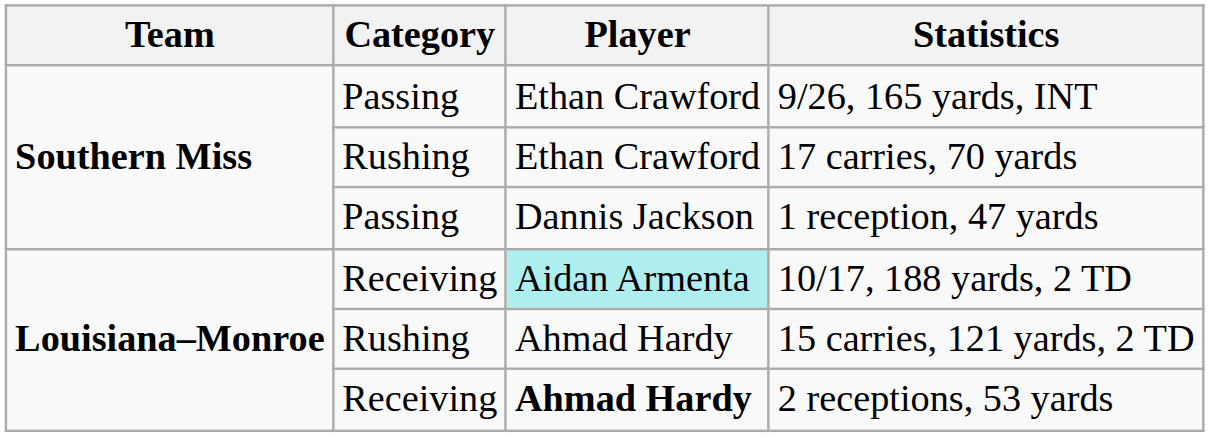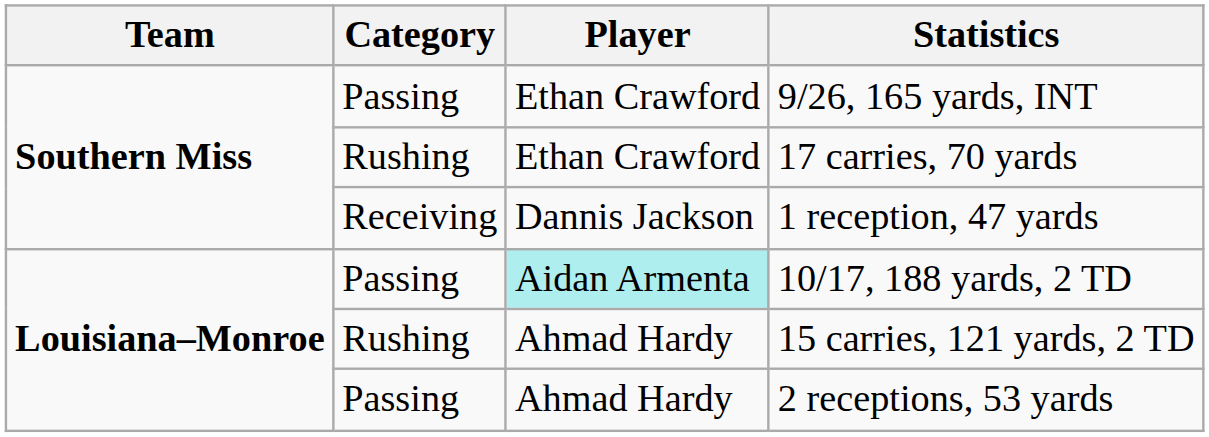1 reception, 47 yards | Category: Passing -> Receiving
10/17, 188 yards, 2 TD | Category: Receiving -> Passing
2 receptions, 53 yards | Category: Receiving -> Passing
2 receptions, 53 yards | Player: bold -> normal
